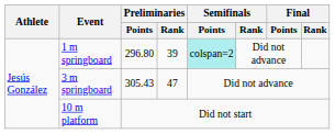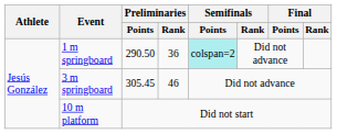1 m springboard | Preliminaries / Points: 296.80 -> 290.50
1 m springboard | Preliminaries / Rank: 39 -> 36
3 m springboard | Preliminaries / Points: 305.43 -> 305.45
3 m springboard | Preliminaries / Rank: 47 -> 46
